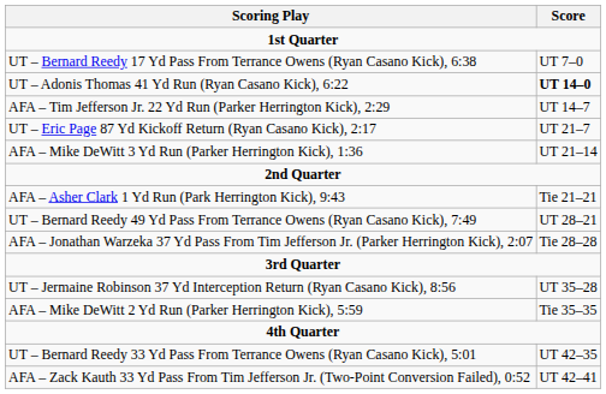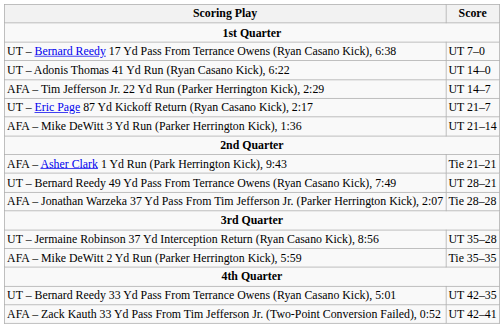UT – Adonis Thomas 41 Yd Run (Ryan Casano Kick), 6:22 | Score: bold -> normal
